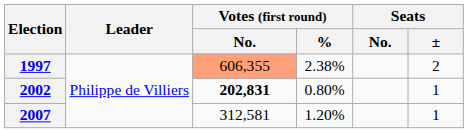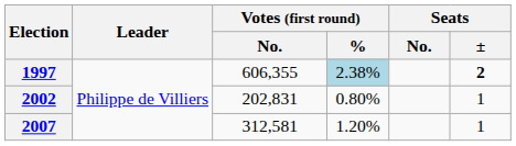1997 | Votes (first round) / No.: lightsalmon background -> no background
1997 | Votes (first round) / %: no background -> lightblue background
1997 | Seats / ±: normal -> bold
2002 | Votes (first round) / No.: bold -> normal
